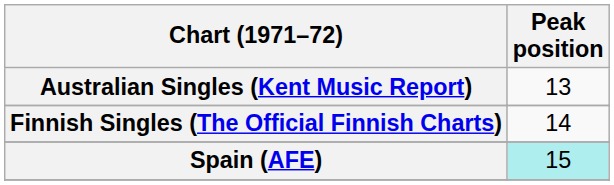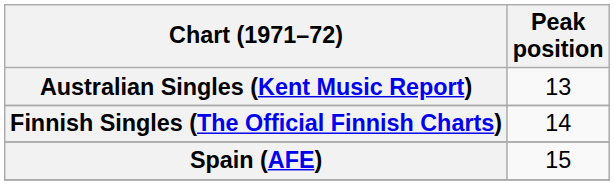Spain (AFE) | Peak position: paleturquoise background -> no background
